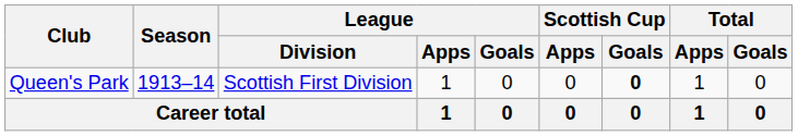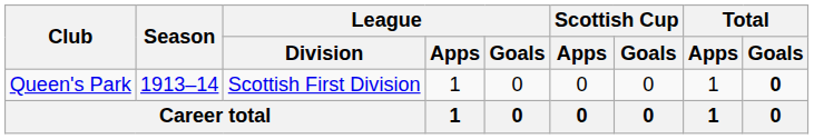Queen's Park | Scottish Cup / Goals: bold -> normal
Queen's Park | Total / Goals: normal -> bold
